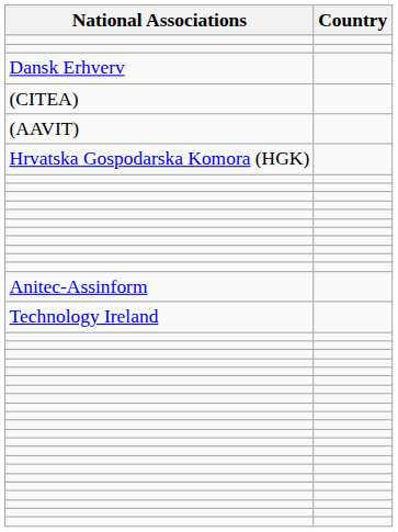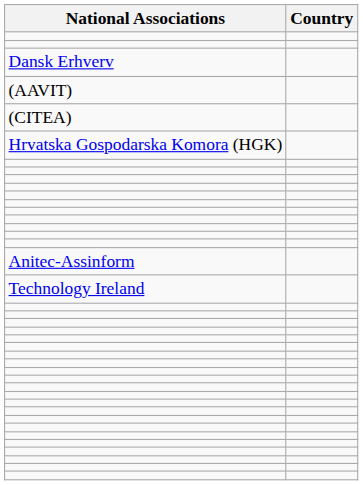row 5 | National Associations: (CITEA) -> (AAVIT)
row 6 | National Associations: (AAVIT) -> (CITEA)
